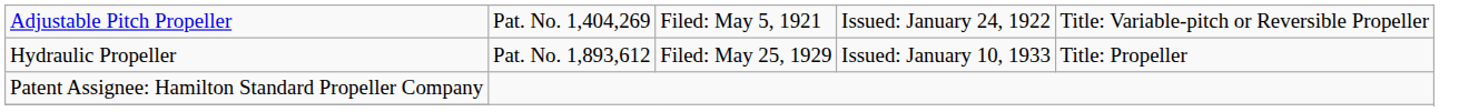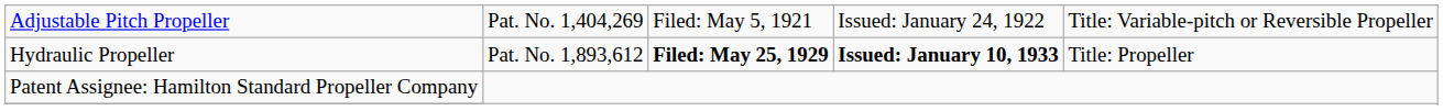Hydraulic Propeller | column 3: normal -> bold
Hydraulic Propeller | column 4: normal -> bold
